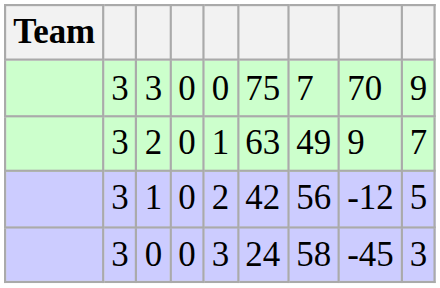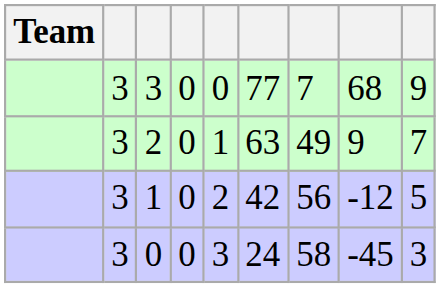row 2 | column 6: 75 -> 77
row 2 | column 8: 70 -> 68
